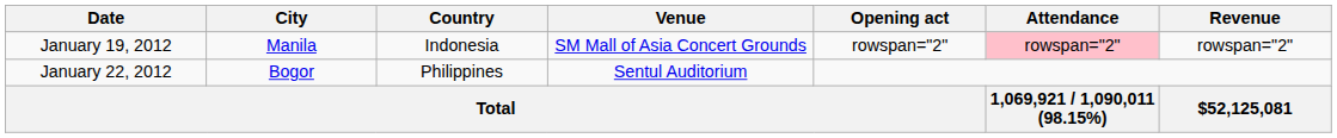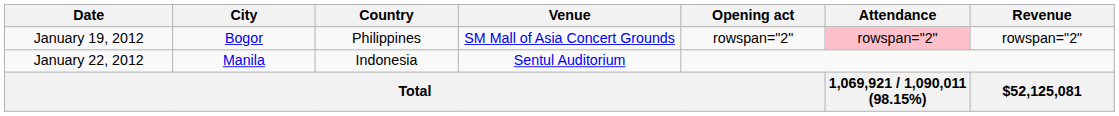January 19, 2012 | City: Manila -> Bogor
January 19, 2012 | Country: Indonesia -> Philippines
January 22, 2012 | City: Bogor -> Manila
January 22, 2012 | Country: Philippines -> Indonesia
